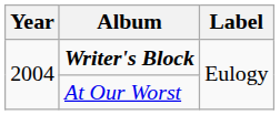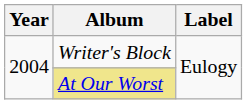Writer's Block | Album: bold -> normal
At Our Worst | Album: no background -> khaki background
